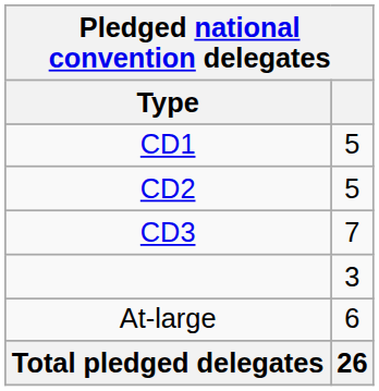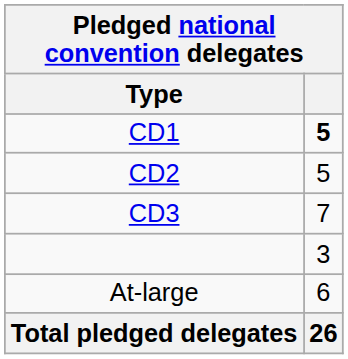CD1 | column 2: normal -> bold
